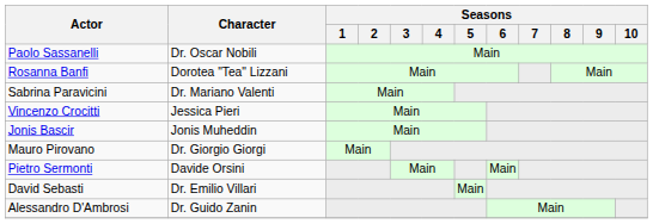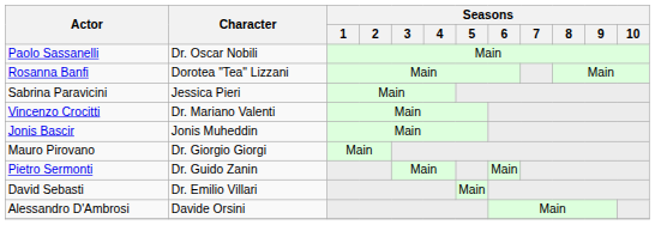Sabrina Paravicini | Character: Dr. Mariano Valenti -> Jessica Pieri
Vincenzo Crocitti | Character: Jessica Pieri -> Dr. Mariano Valenti
Pietro Sermonti | Character: Davide Orsini -> Dr. Guido Zanin
Alessandro D'Ambrosi | Character: Dr. Guido Zanin -> Davide Orsini
